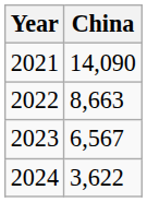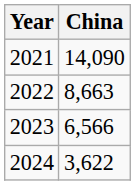2023 | China: 6,567 -> 6,566
